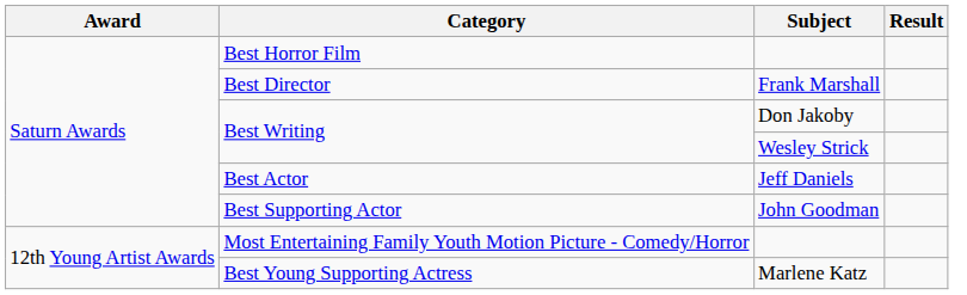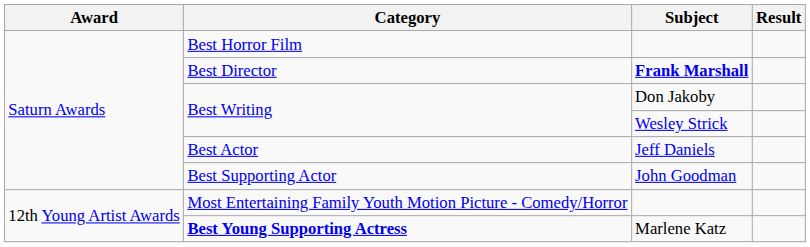Best Director | Subject: normal -> bold
Best Young Supporting Actress | Category: normal -> bold
